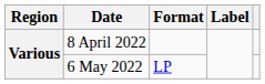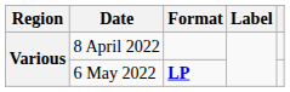6 May 2022 | Format: normal -> bold
